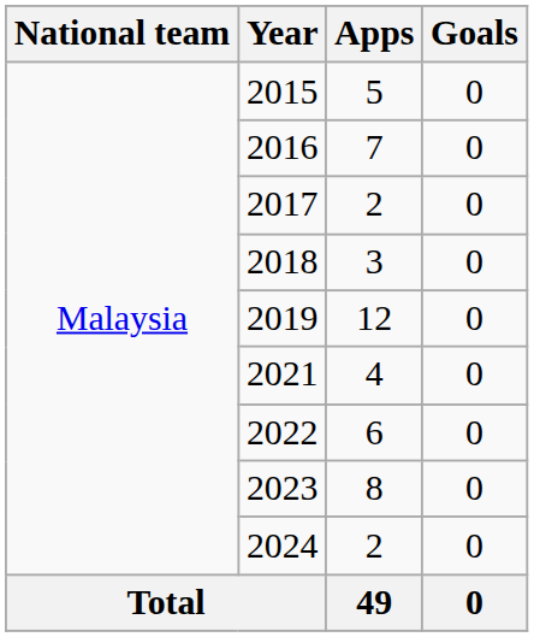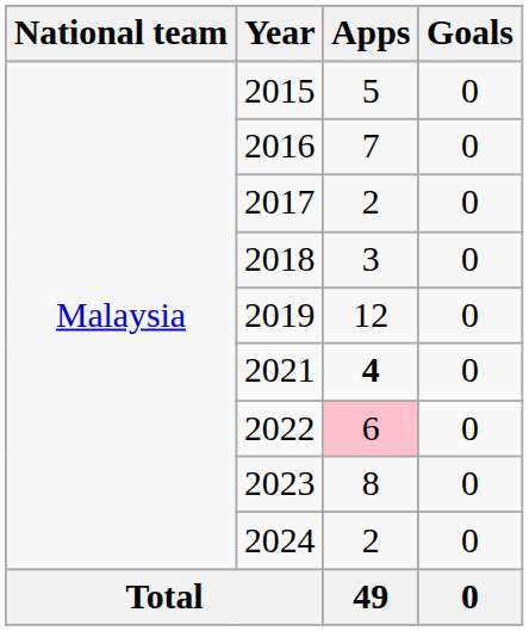2021 | Apps: normal -> bold
2022 | Apps: no background -> pink background
